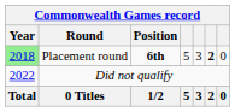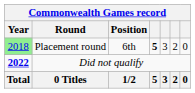Placement round | Position: bold -> normal
Placement round | column 4: normal -> bold
Placement round | column 6: bold -> normal
Did not qualify | Year: normal -> bold
